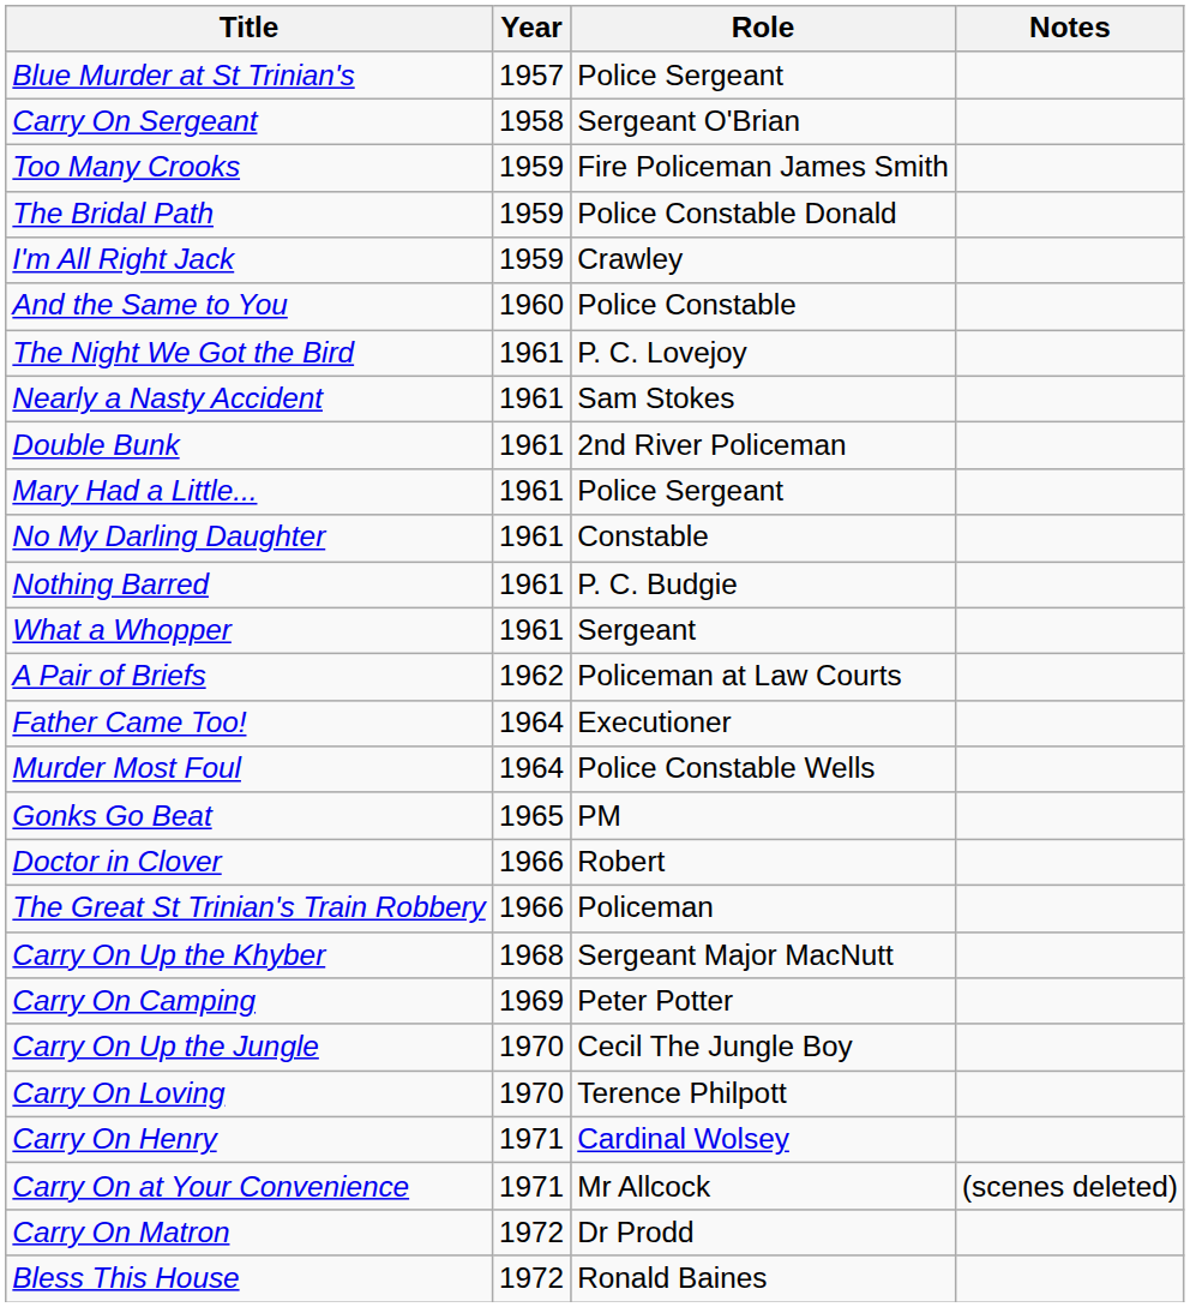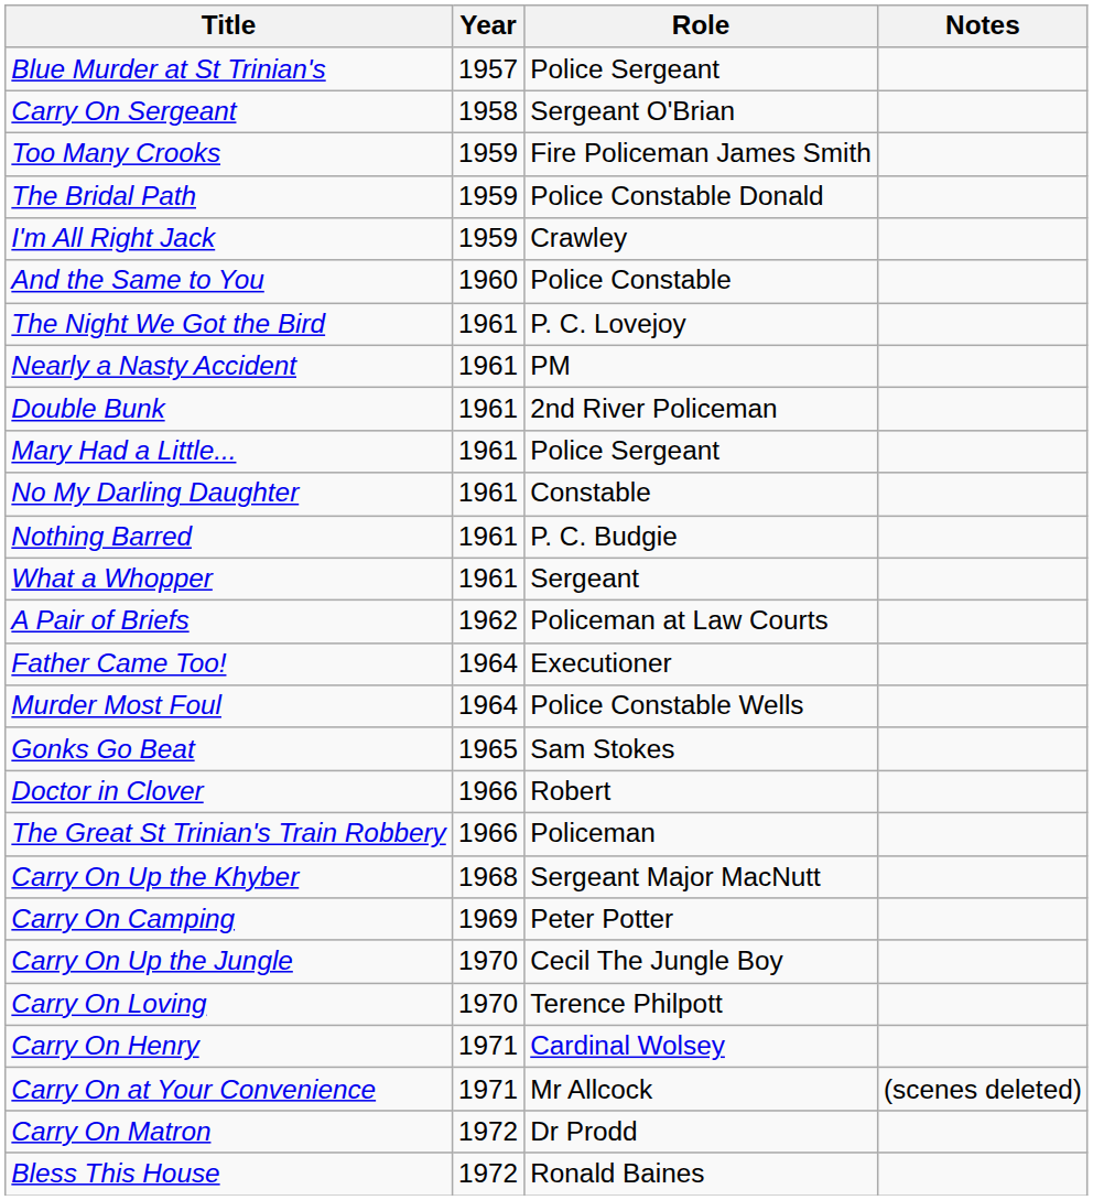Nearly a Nasty Accident | Role: Sam Stokes -> PM
Gonks Go Beat | Role: PM -> Sam Stokes
